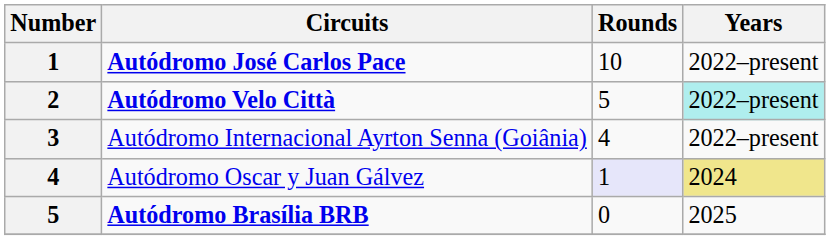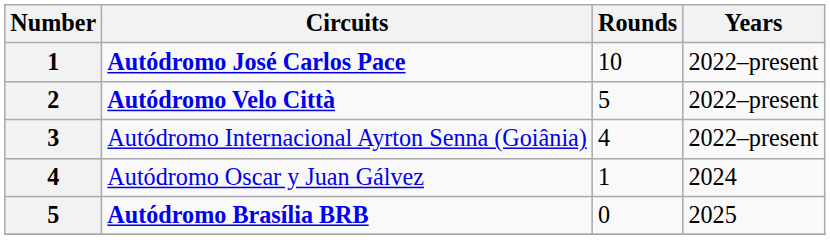Autódromo Velo Città | Years: paleturquoise background -> no background
Autódromo Oscar y Juan Gálvez | Rounds: lavender background -> no background
Autódromo Oscar y Juan Gálvez | Years: khaki background -> no background
